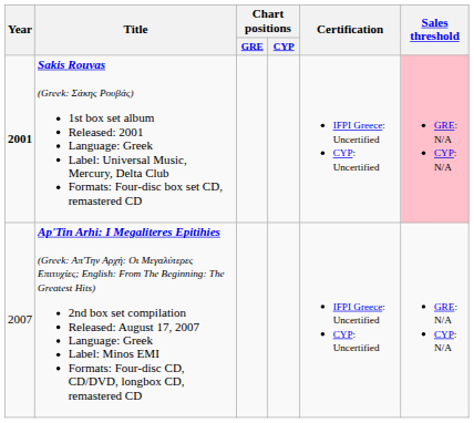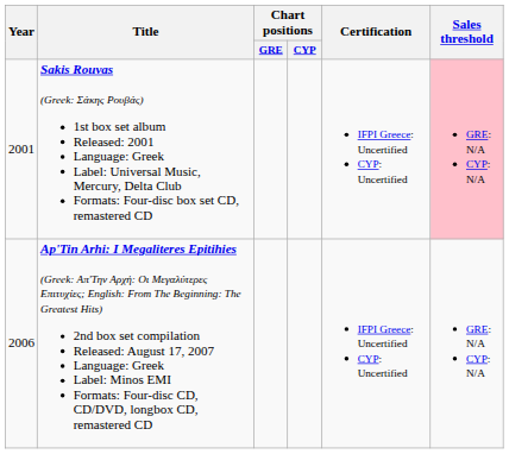row 3 | Year: bold -> normal
row 4 | Year: 2007 -> 2006
